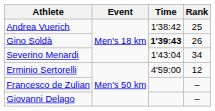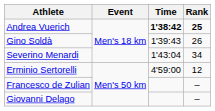Andrea Vuerich | Time: normal -> bold
Andrea Vuerich | Rank: normal -> bold
Gino Soldà | Time: bold -> normal
